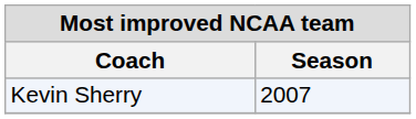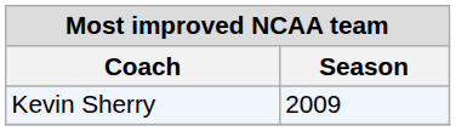Kevin Sherry | Season: 2007 -> 2009
